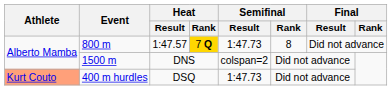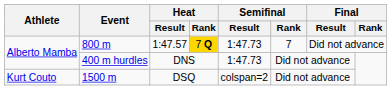1:47.57 | Semifinal / Rank: 8 -> 7
DNS | Event: 1500 m -> 400 m hurdles
DNS | Semifinal / Result: colspan=2 -> 1:47.73
DSQ | Athlete: lightsalmon background -> no background
DSQ | Event: 400 m hurdles -> 1500 m
DSQ | Semifinal / Result: 1:47.73 -> colspan=2
